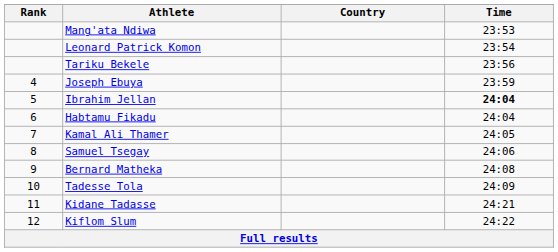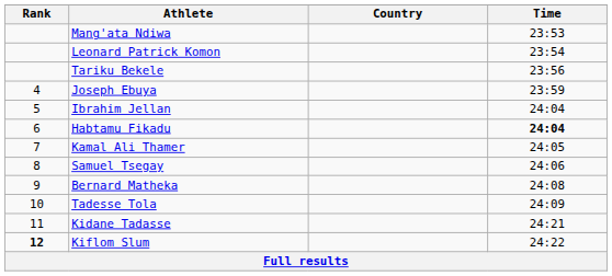Ibrahim Jellan | Time: bold -> normal
Habtamu Fikadu | Time: normal -> bold
Kiflom Slum | Rank: normal -> bold
